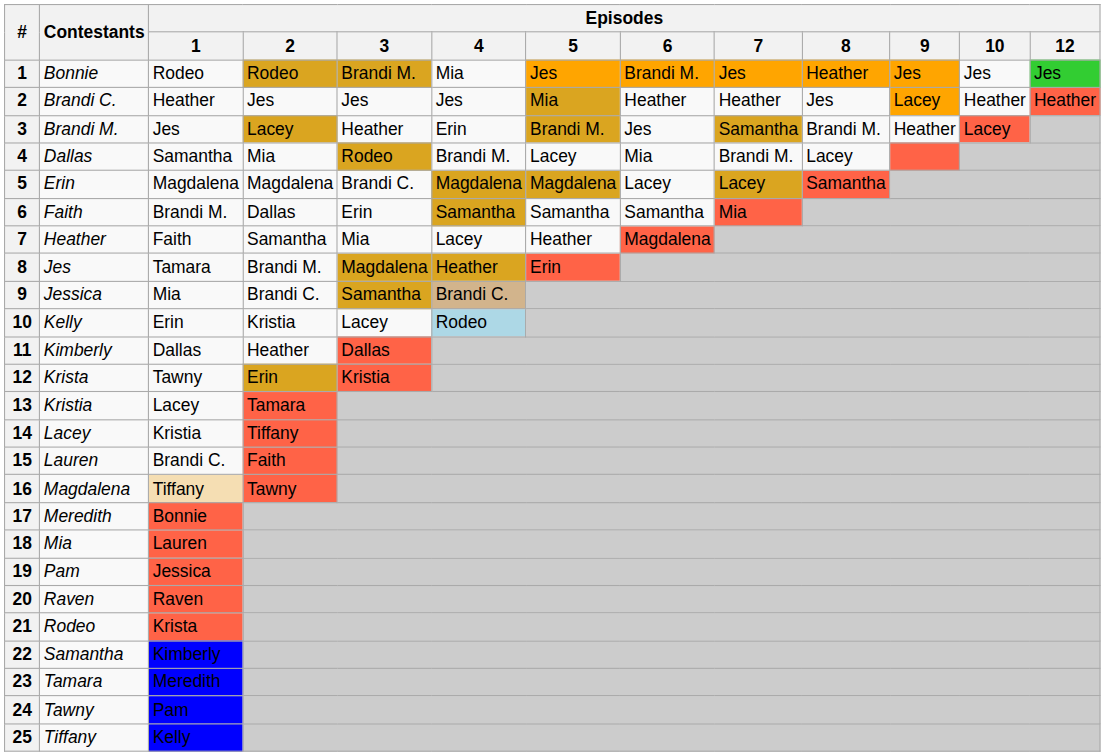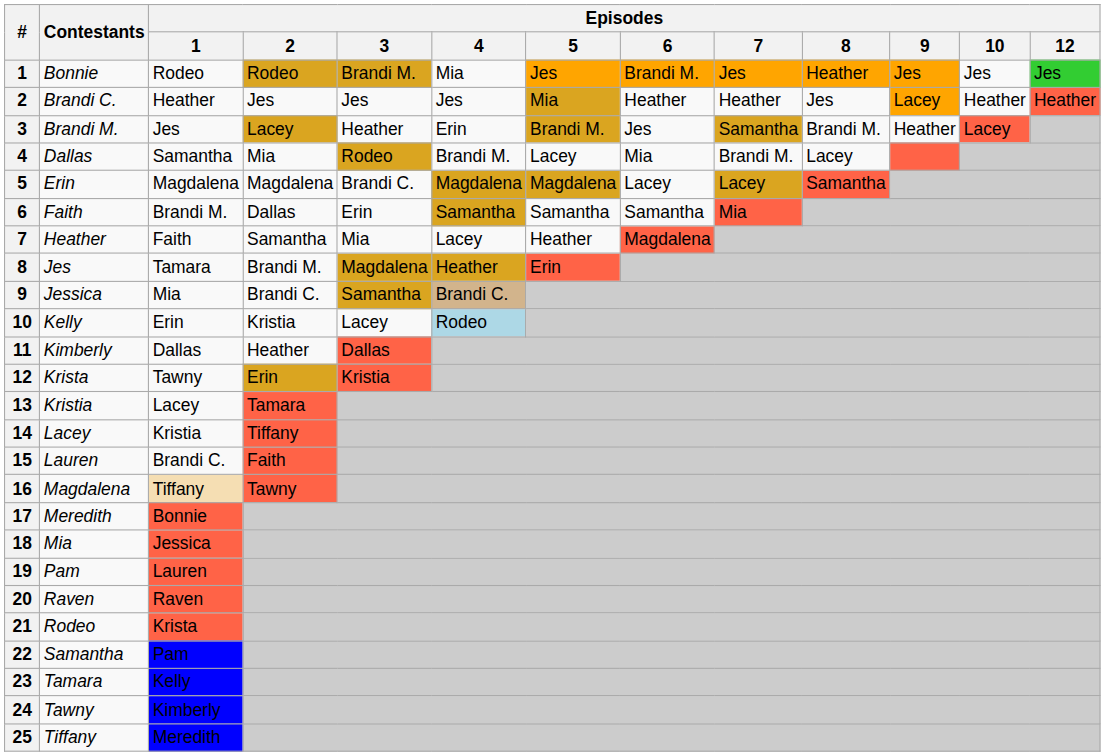18 | Episodes / 1: Lauren -> Jessica
19 | Episodes / 1: Jessica -> Lauren
22 | Episodes / 1: Kimberly -> Pam
23 | Episodes / 1: Meredith -> Kelly
24 | Episodes / 1: Pam -> Kimberly
25 | Episodes / 1: Kelly -> Meredith
